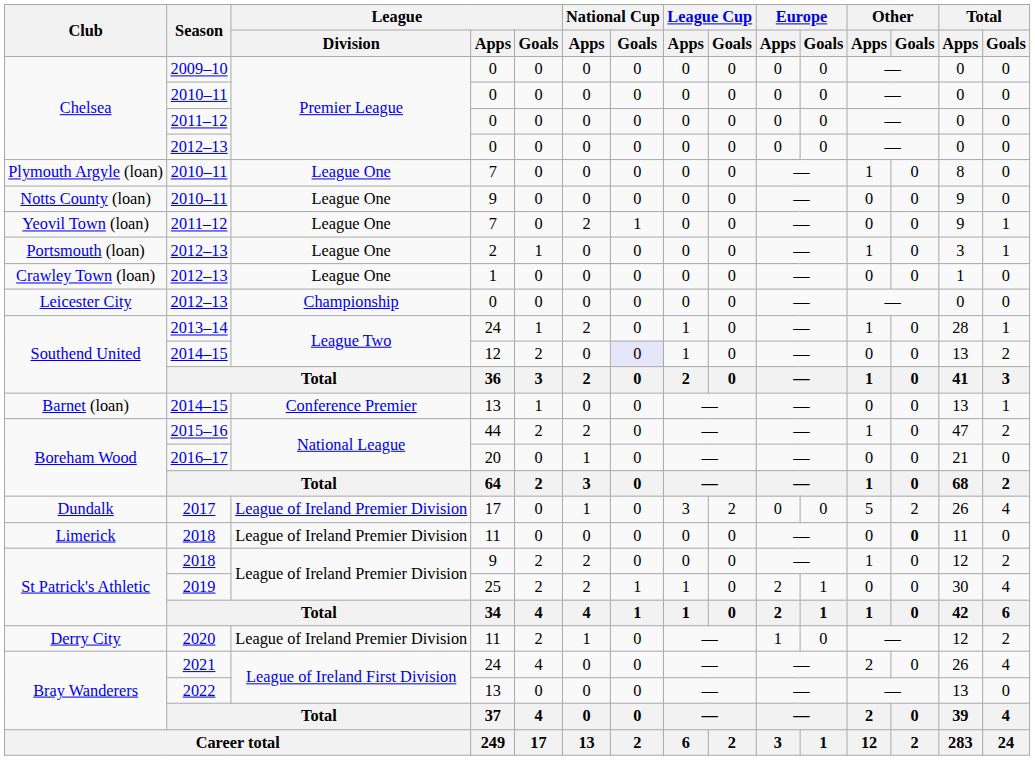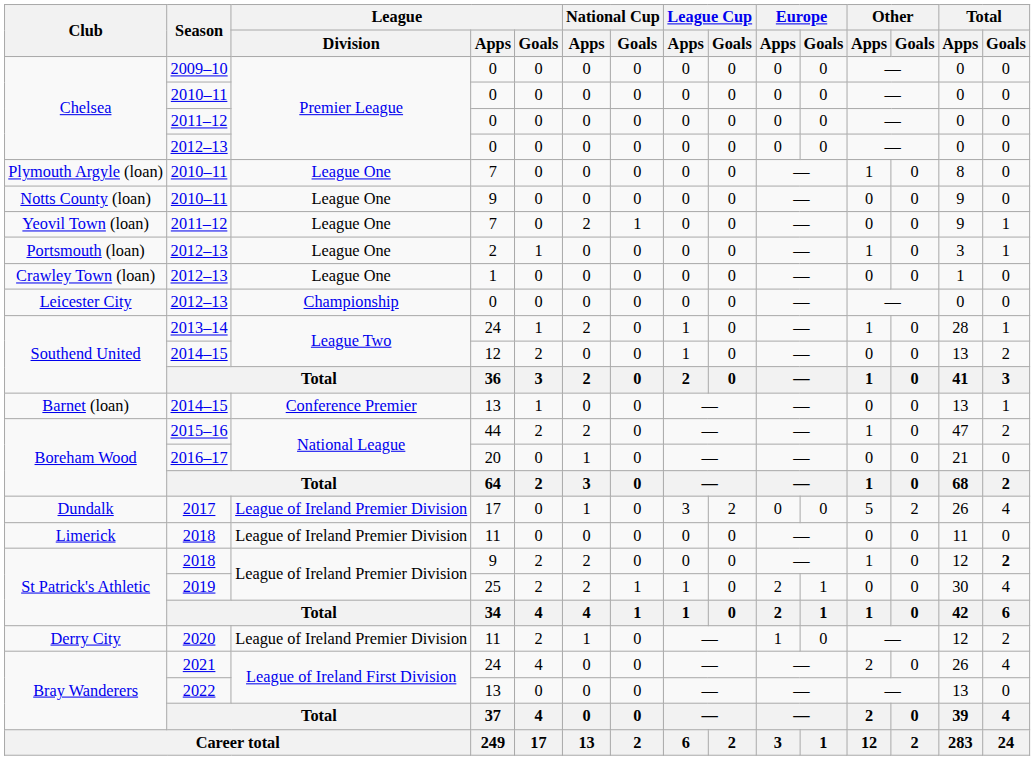Southend United / 2014–15 | National Cup / Goals: lavender background -> no background
Limerick | Other / Goals: bold -> normal
St Patrick's Athletic / 2018 | Total / Goals: normal -> bold
